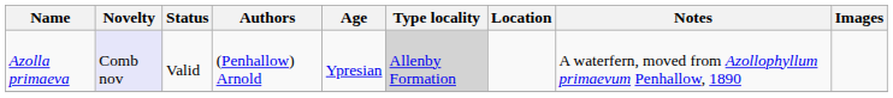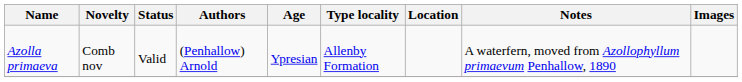Azolla primaeva | Novelty: lavender background -> no background
Azolla primaeva | Type locality: lightgrey background -> no background
